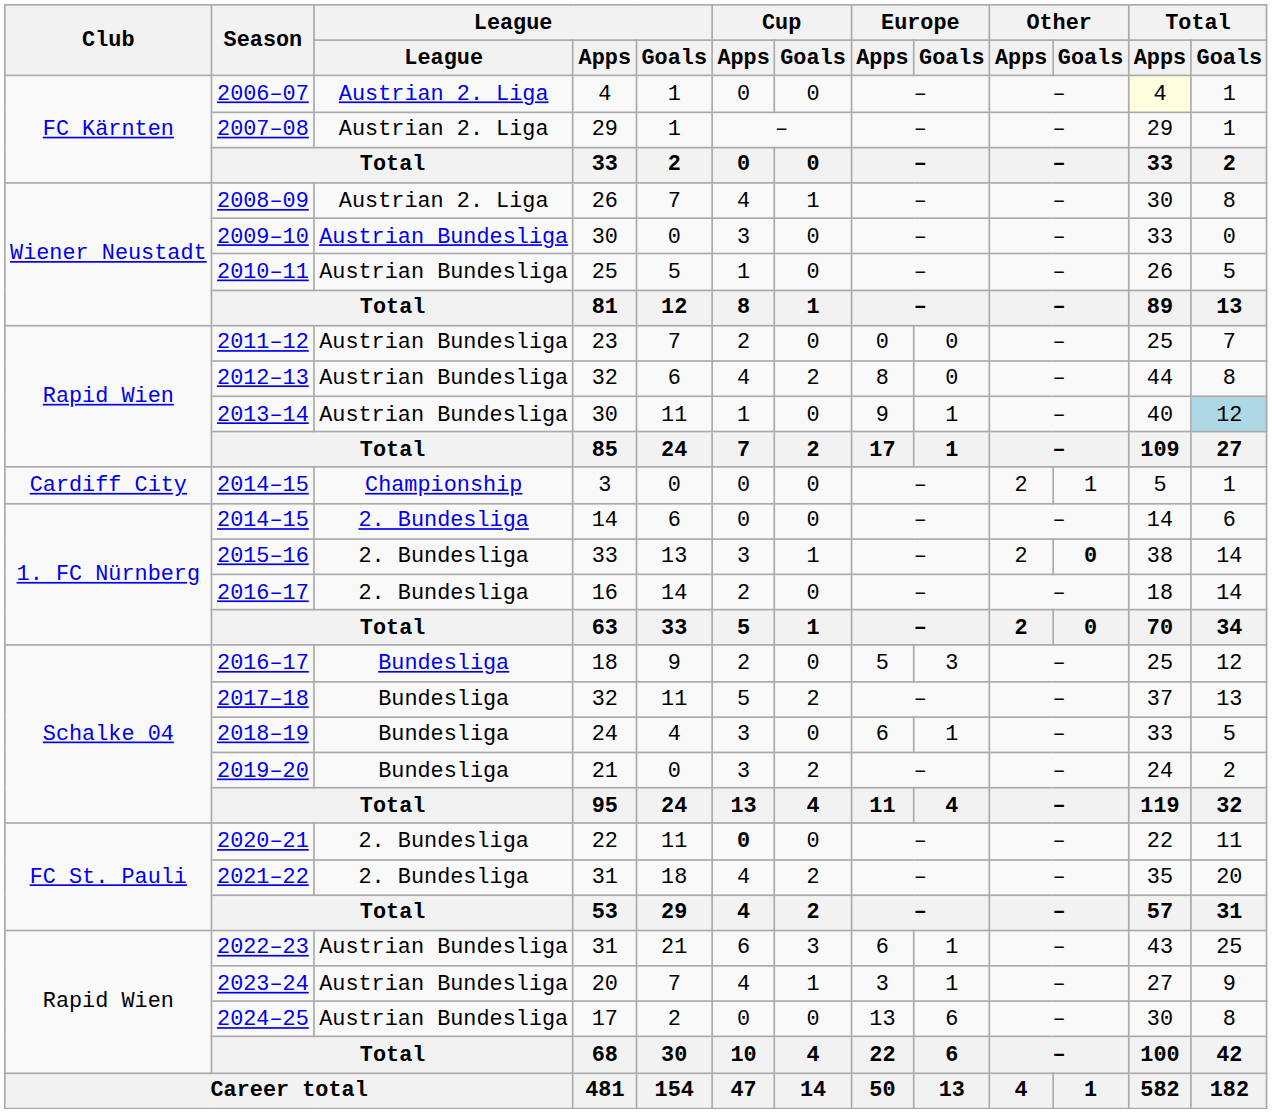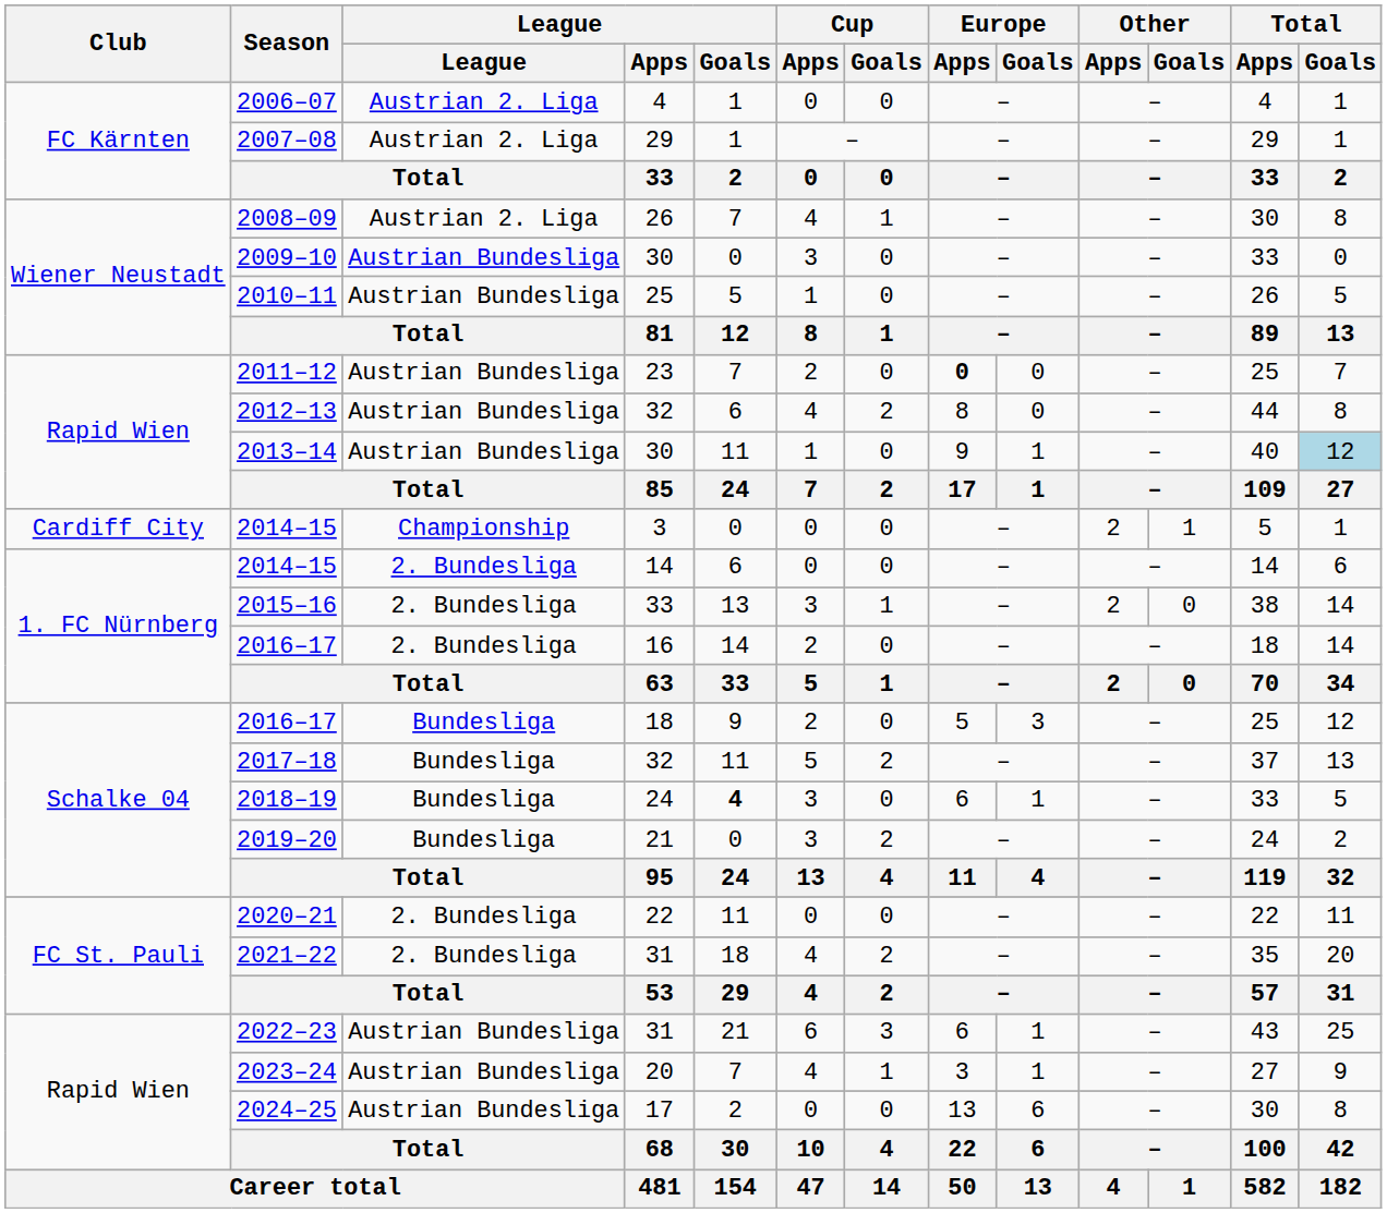2006–07 | Total / Apps: lightyellow background -> no background
2011–12 | Europe / Apps: normal -> bold
2015–16 | Other / Goals: bold -> normal
2018–19 | League / Goals: normal -> bold
2020–21 | Cup / Apps: bold -> normal
